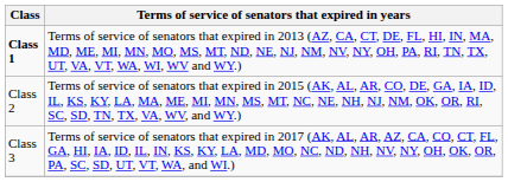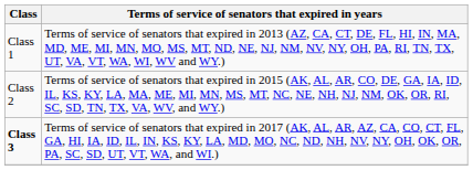Class 1 | Class: bold -> normal
Class 3 | Class: normal -> bold
